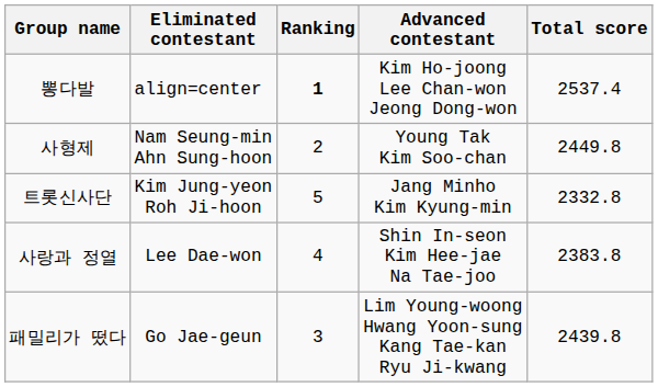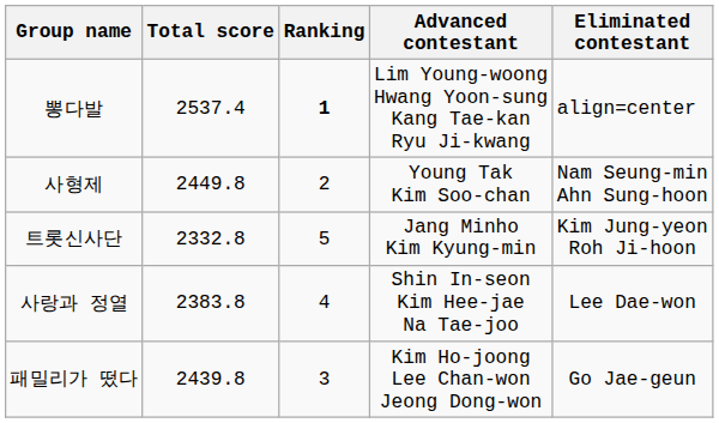columns swapped: Total score <-> Eliminated contestant
뽕다발 | Advanced contestant: Kim Ho-joong Lee Chan-won Jeong Dong-won -> Lim Young-woong Hwang Yoon-sung Kang Tae-kan Ryu Ji-kwang
패밀리가 떴다 | Advanced contestant: Lim Young-woong Hwang Yoon-sung Kang Tae-kan Ryu Ji-kwang -> Kim Ho-joong Lee Chan-won Jeong Dong-won
